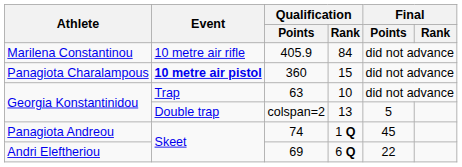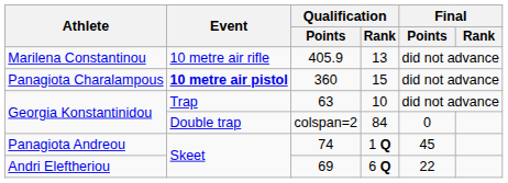405.9 | Qualification / Rank: 84 -> 13
colspan=2 | Qualification / Rank: 13 -> 84
colspan=2 | Final / Points: 5 -> 0
